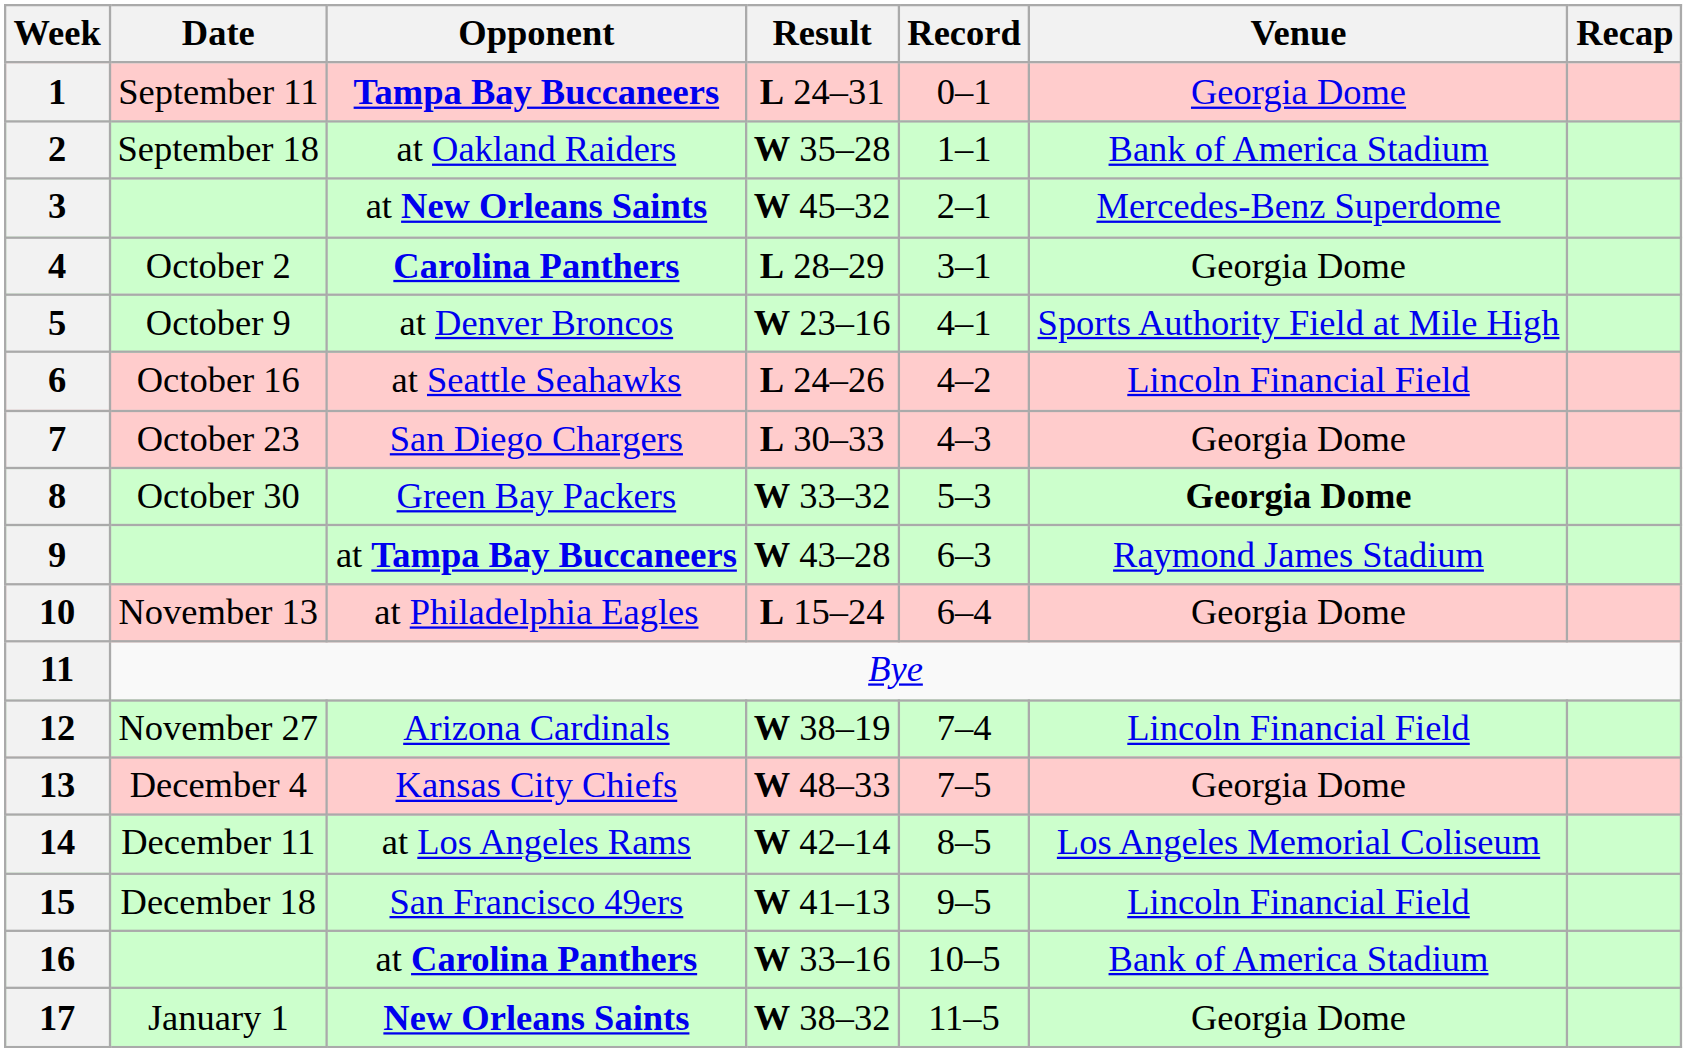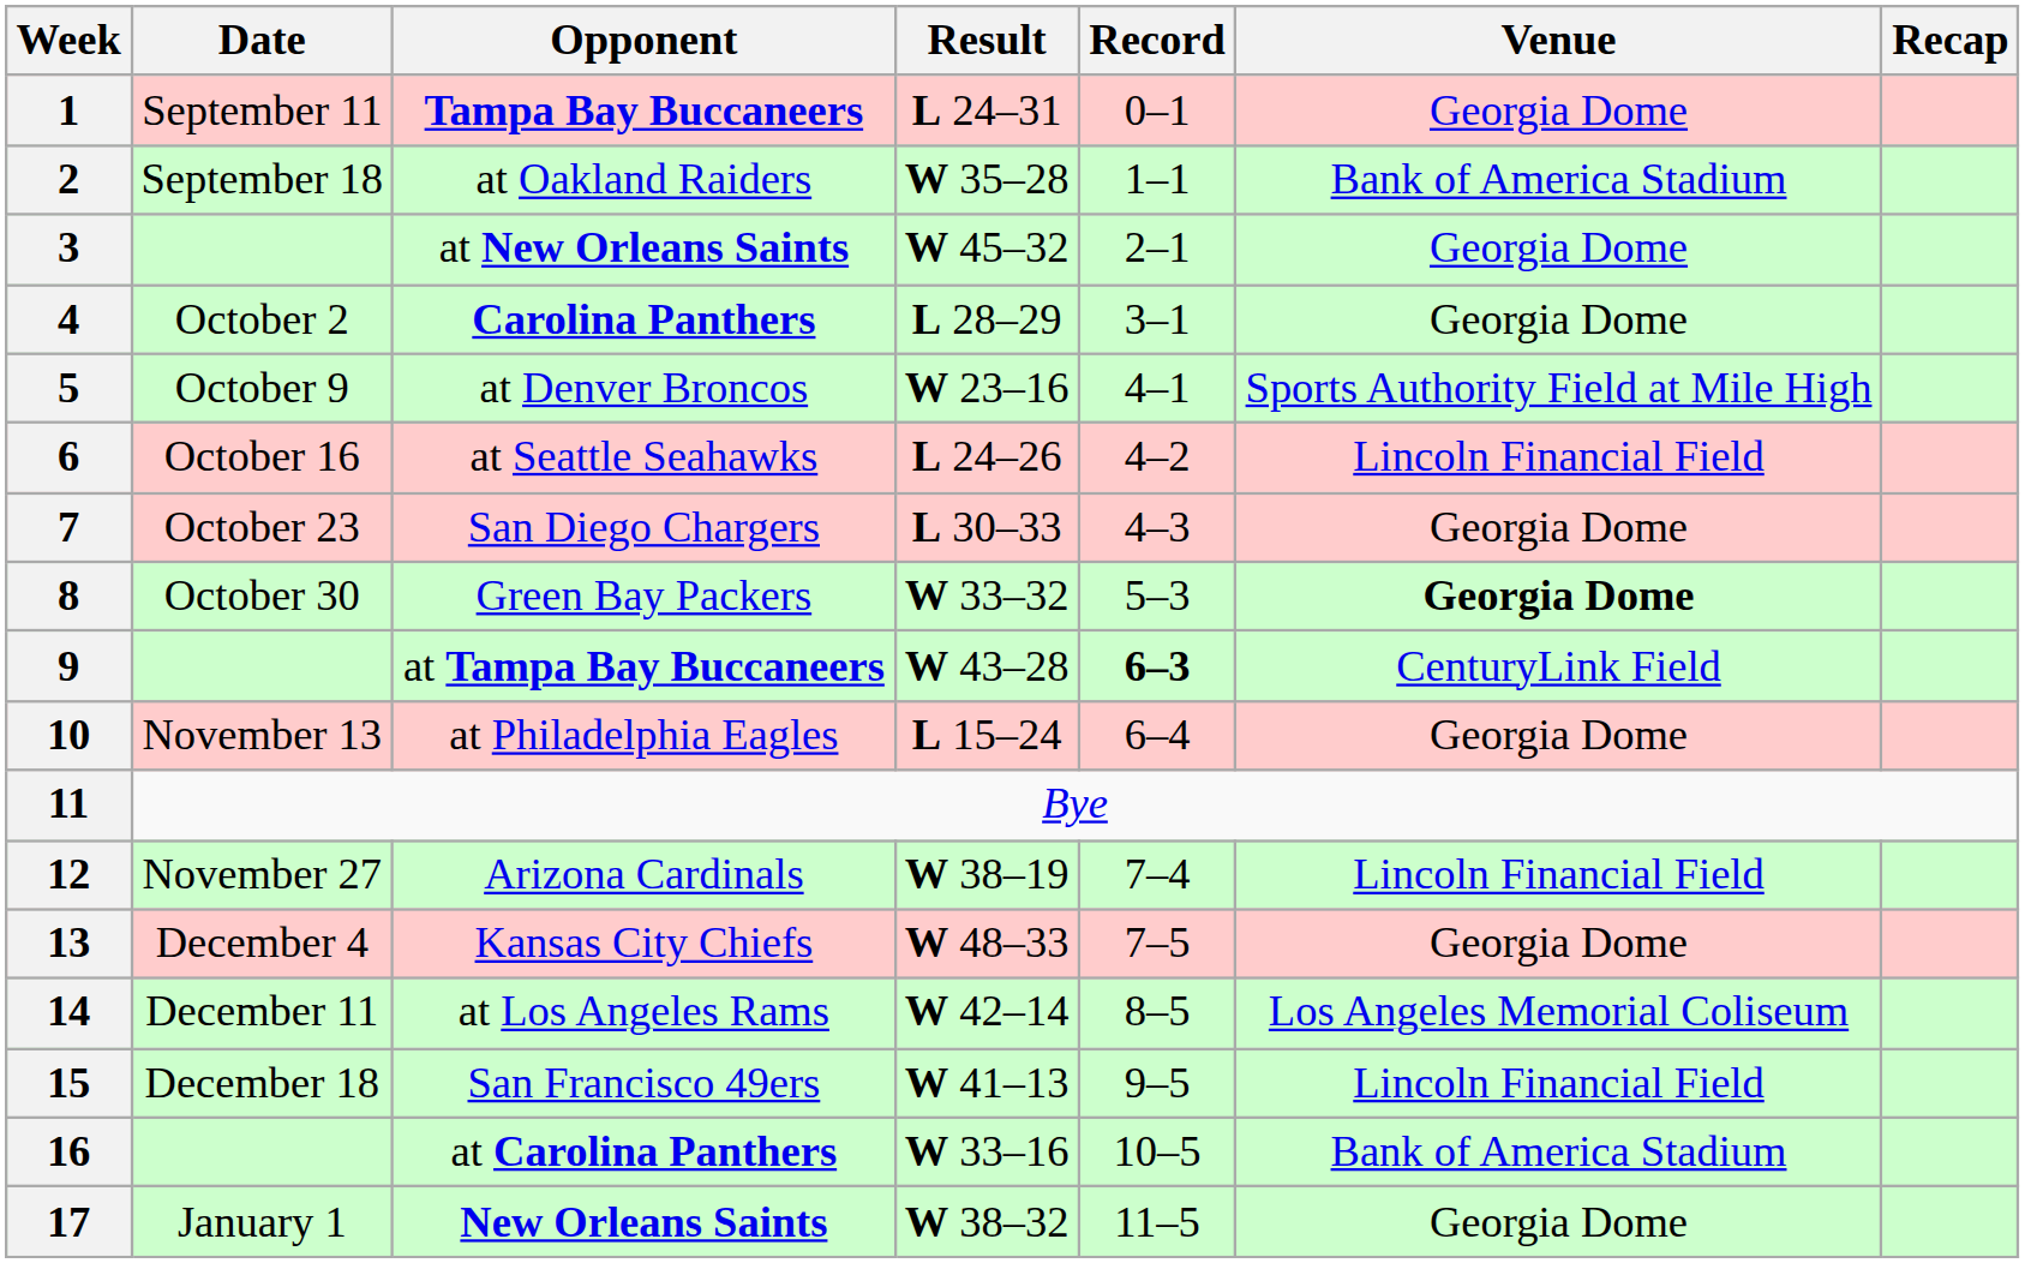3 | Venue: Mercedes-Benz Superdome -> Georgia Dome
9 | Record: normal -> bold
9 | Venue: Raymond James Stadium -> CenturyLink Field
